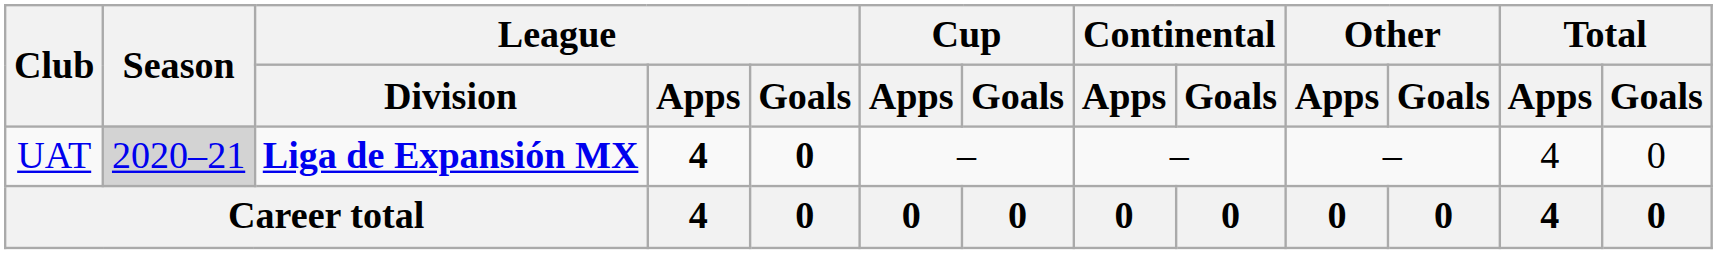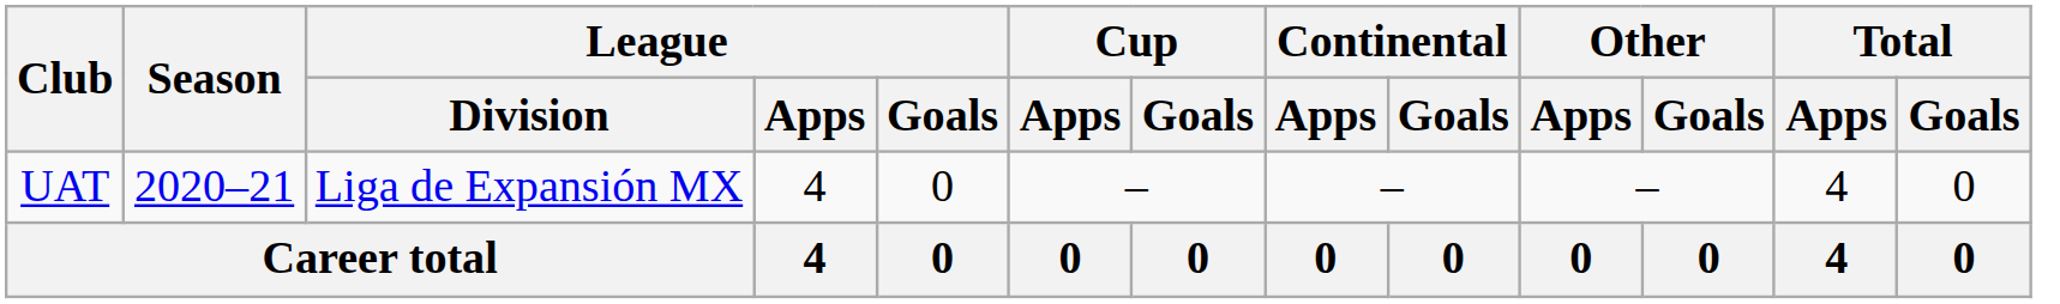UAT | Season: lightgrey background -> no background
UAT | League / Division: bold -> normal
UAT | League / Apps: bold -> normal
UAT | League / Goals: bold -> normal
